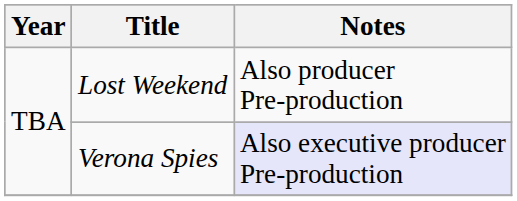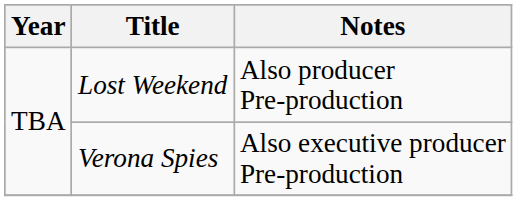Verona Spies | Notes: lavender background -> no background
